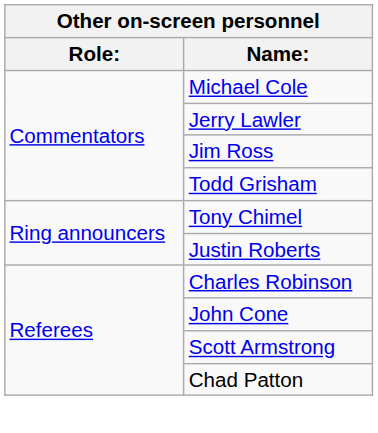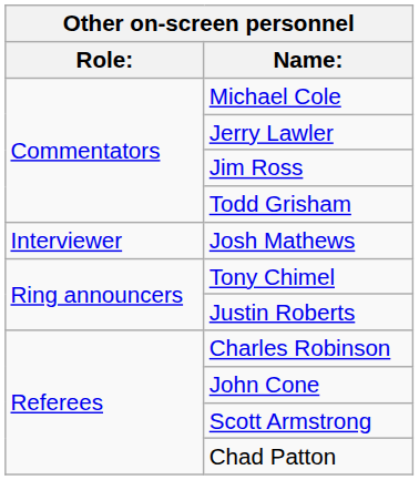+ row: Interviewer | Josh Mathews
